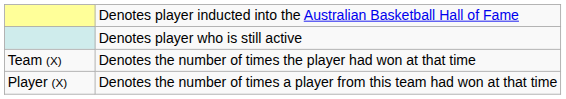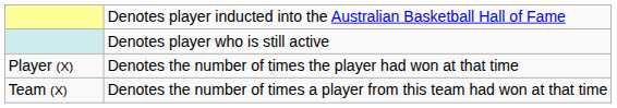row 3 | column 1: Team (X) -> Player (X)
row 4 | column 1: Player (X) -> Team (X)
